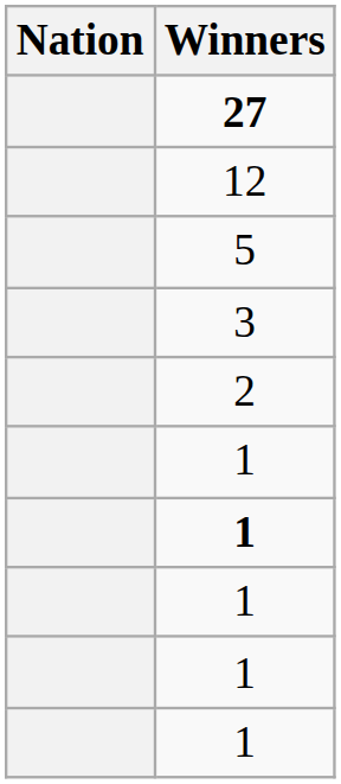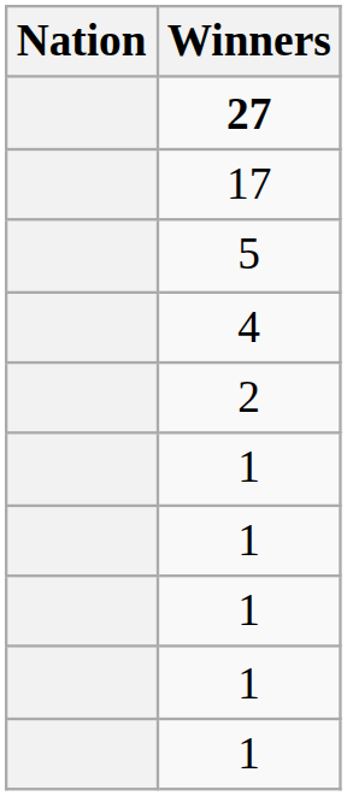row 3 | Winners: 12 -> 17
row 5 | Winners: 3 -> 4
row 8 | Winners: bold -> normal
